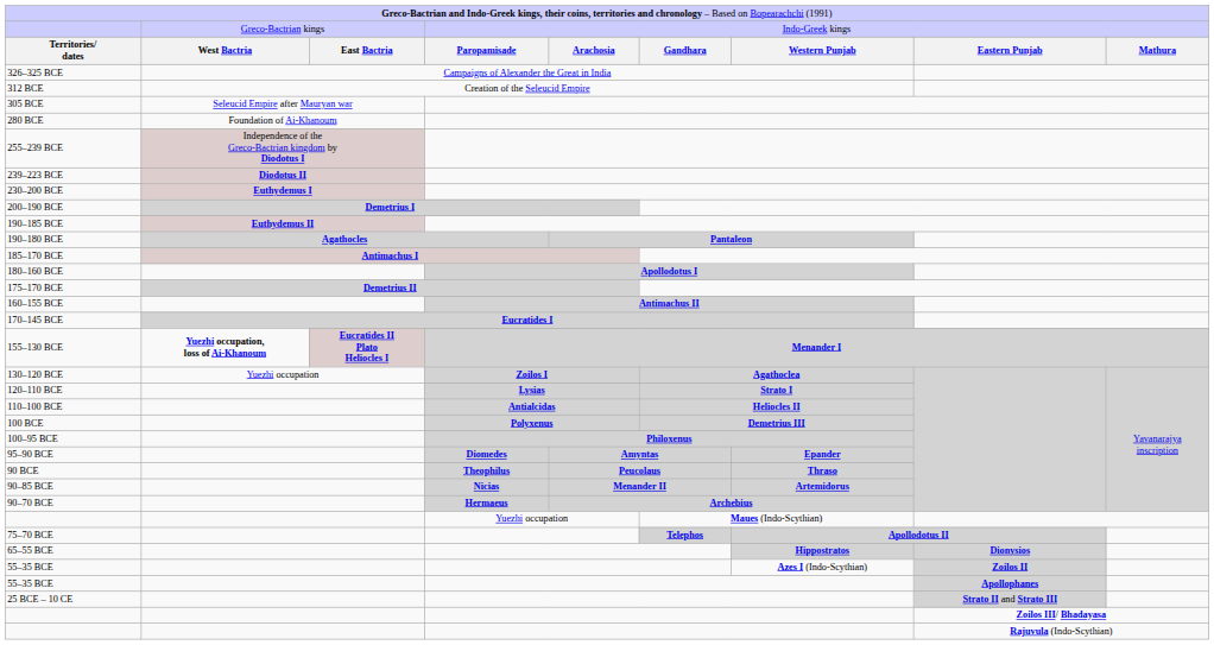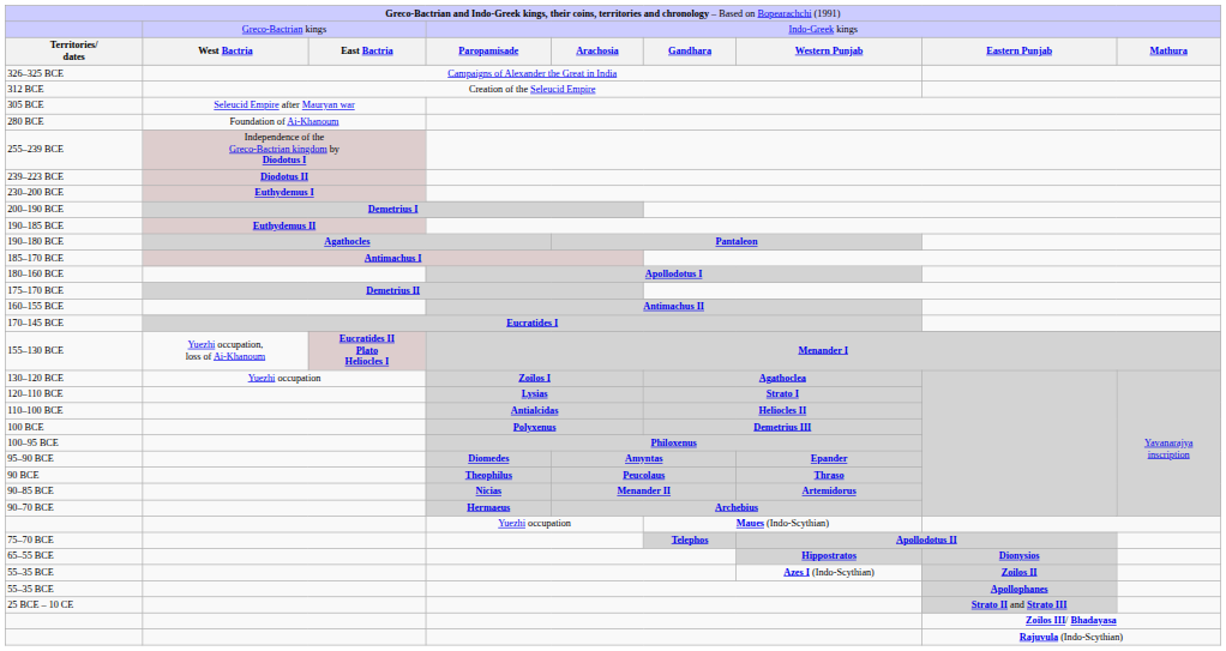155–130 BCE | column 2: bold -> normal
